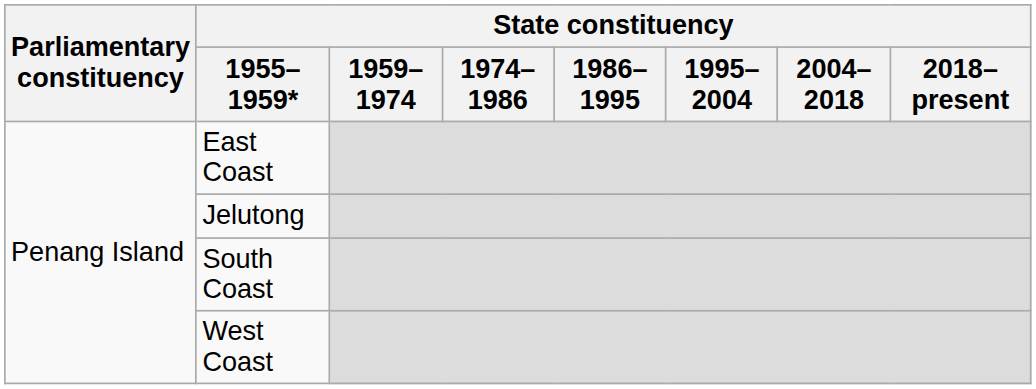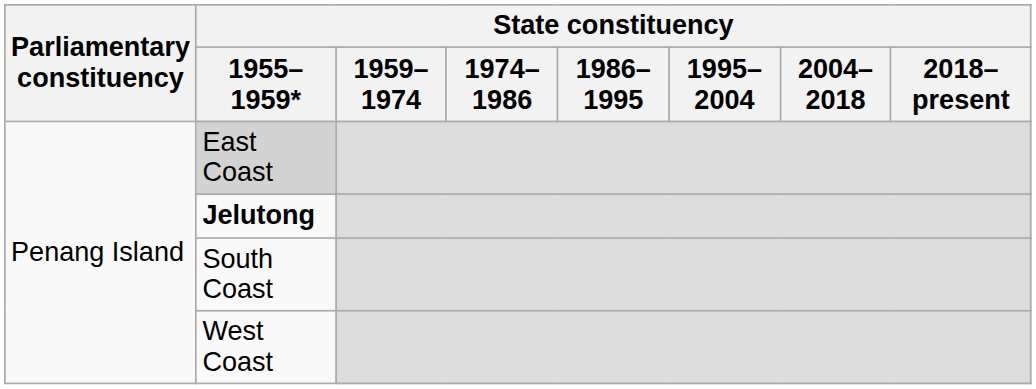East Coast | State constituency / 1955–1959*: no background -> lightgrey background
Jelutong | State constituency / 1955–1959*: normal -> bold
